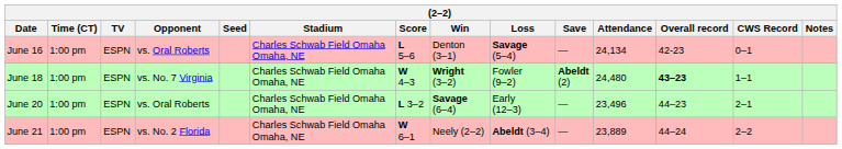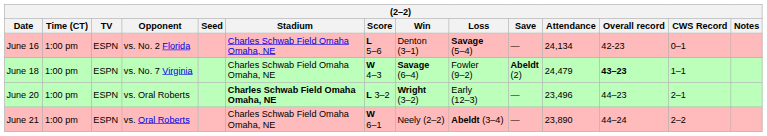June 16 | Opponent: vs. Oral Roberts -> vs. No. 2 Florida
June 18 | Win: Wright (3–2) -> Savage (6–4)
June 18 | Attendance: 24,480 -> 24,479
June 20 | Stadium: normal -> bold
June 20 | Win: Savage (6–4) -> Wright (3–2)
June 21 | Opponent: vs. No. 2 Florida -> vs. Oral Roberts
June 21 | Attendance: 23,889 -> 23,890
